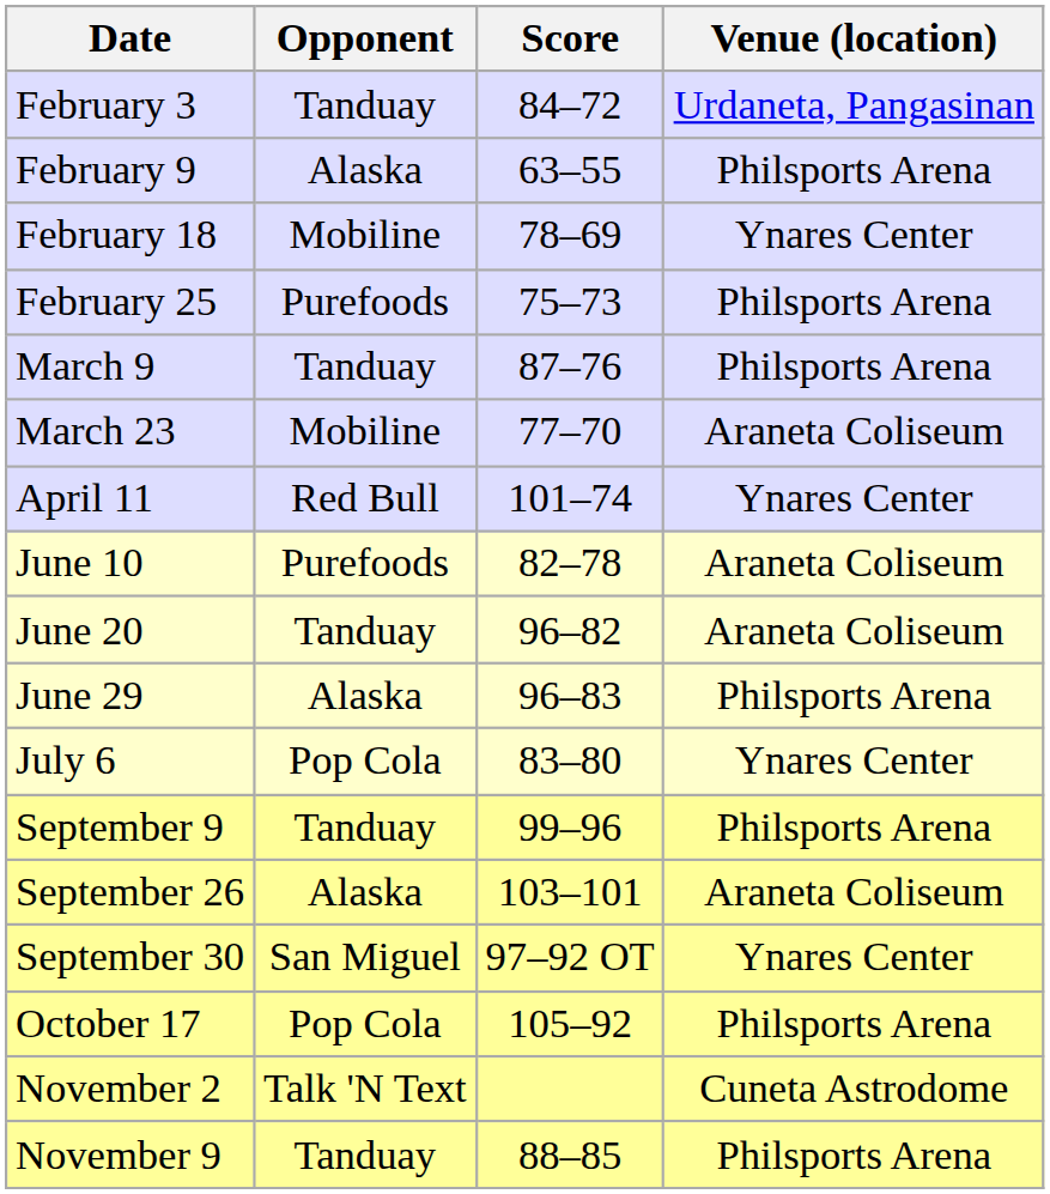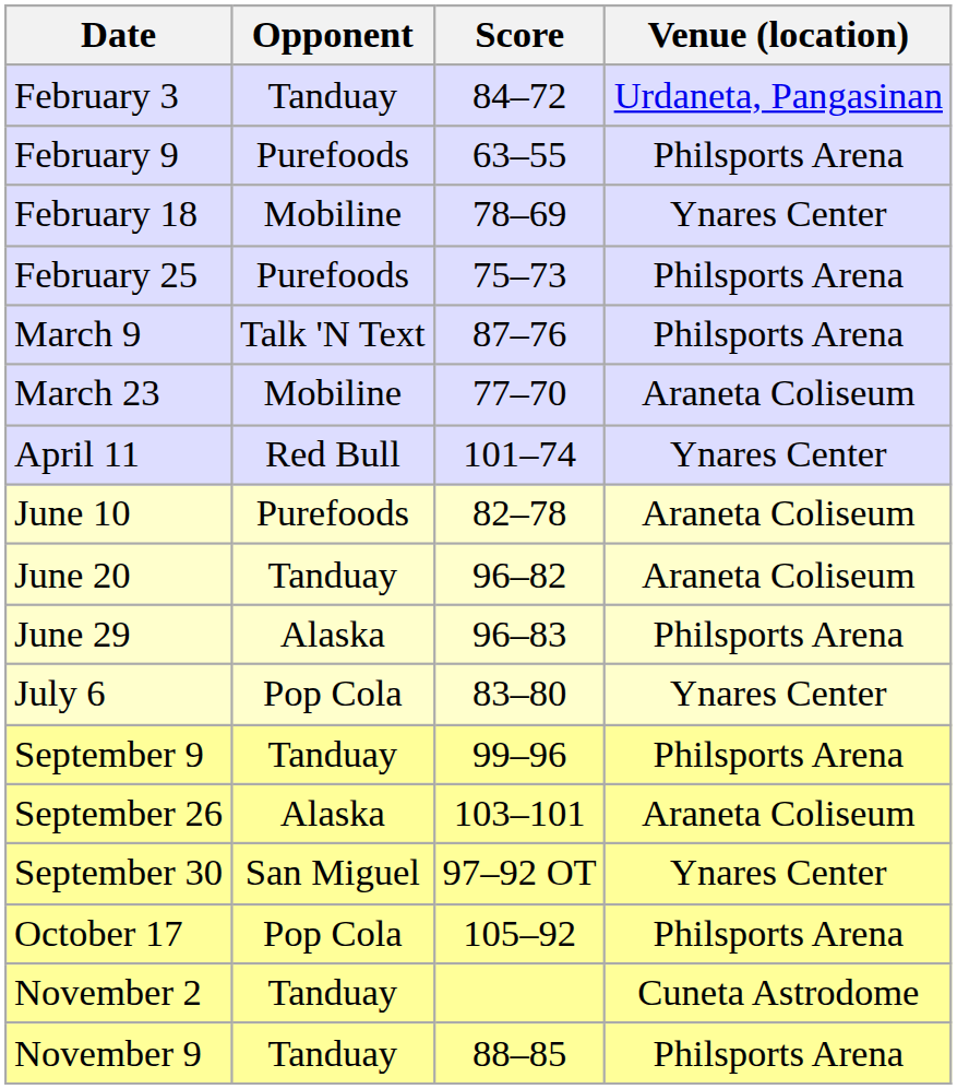February 9 | Opponent: Alaska -> Purefoods
March 9 | Opponent: Tanduay -> Talk 'N Text
November 2 | Opponent: Talk 'N Text -> Tanduay
